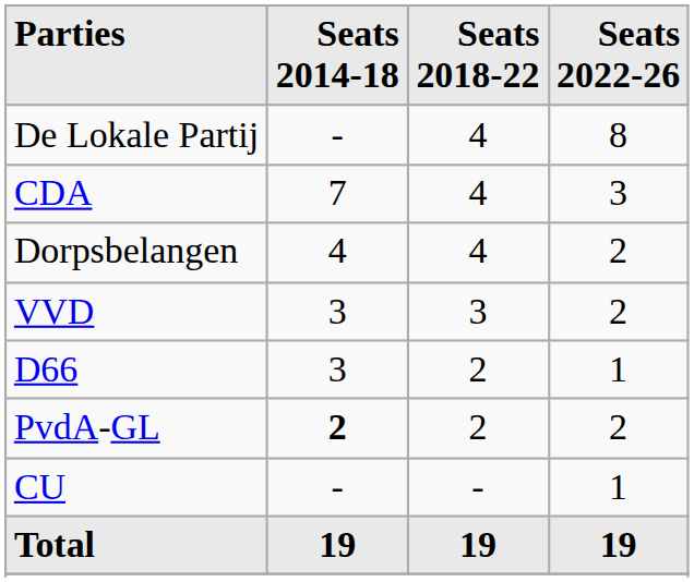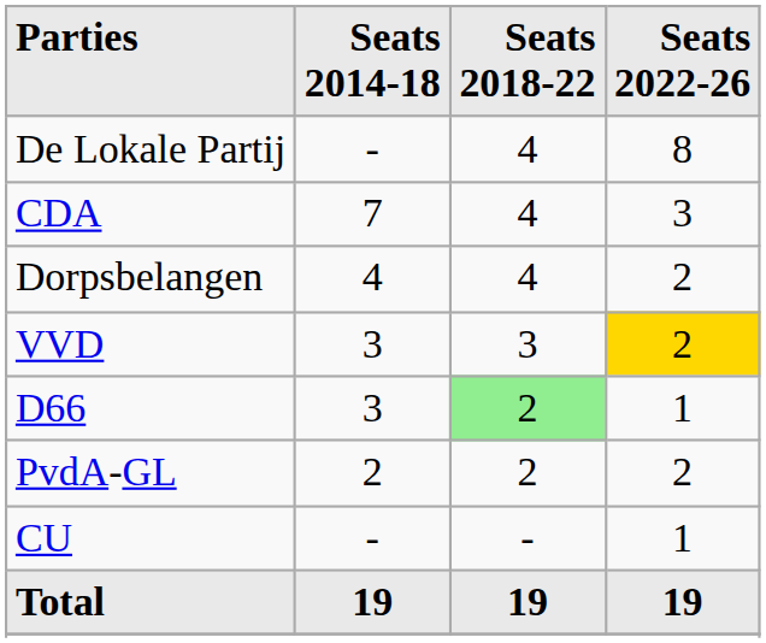VVD | Seats 2022-26: no background -> gold background
D66 | Seats 2018-22: no background -> lightgreen background
PvdA-GL | Seats 2014-18: bold -> normal
